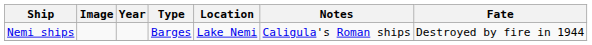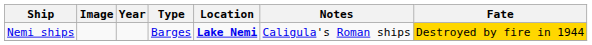Nemi ships | Location: normal -> bold
Nemi ships | Fate: no background -> gold background
